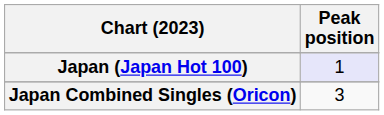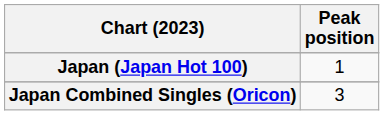Japan (Japan Hot 100) | Peak position: lavender background -> no background
